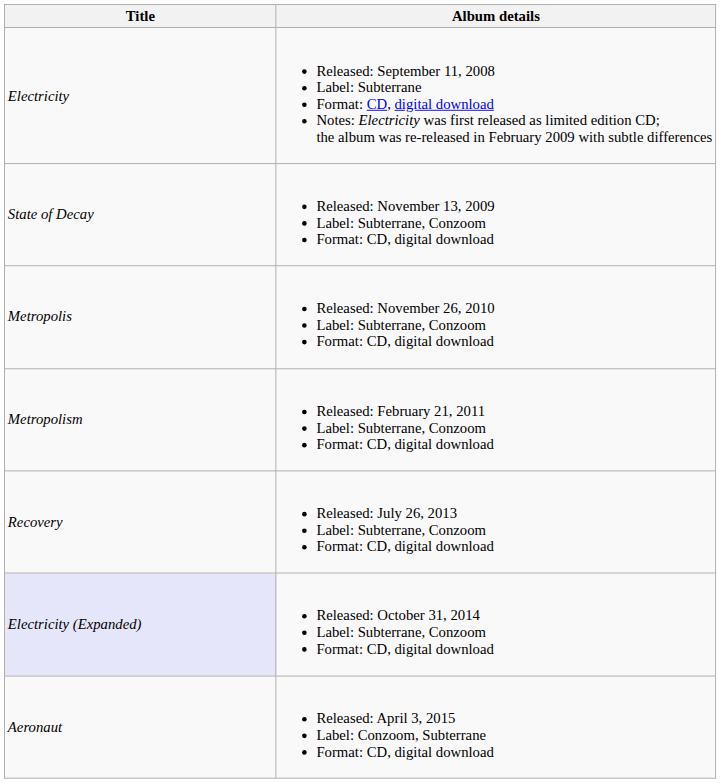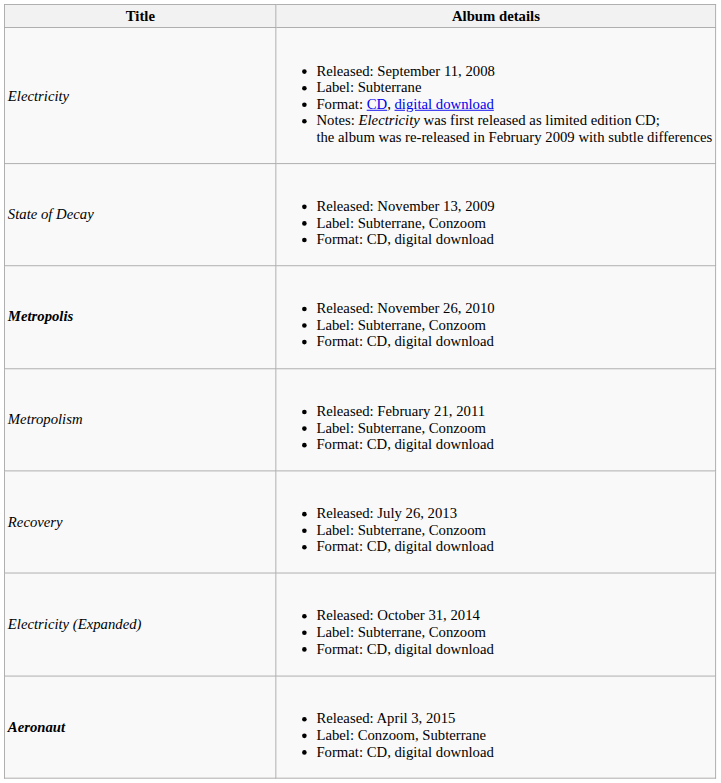Metropolis | Title: normal -> bold
Electricity (Expanded) | Title: lavender background -> no background
Aeronaut | Title: normal -> bold
